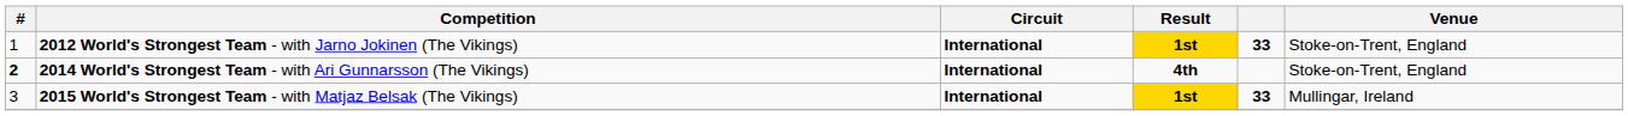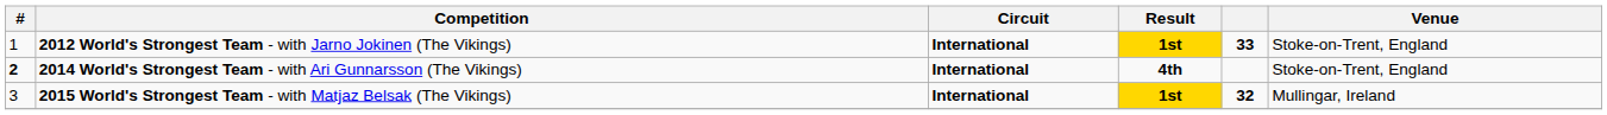row 4 | column 5: 33 -> 32
